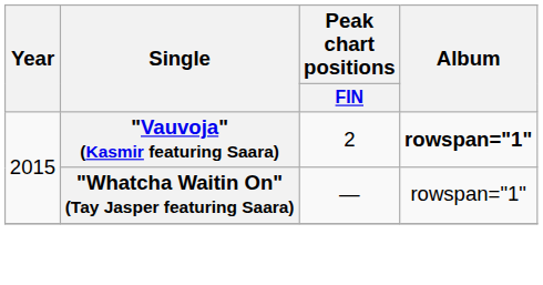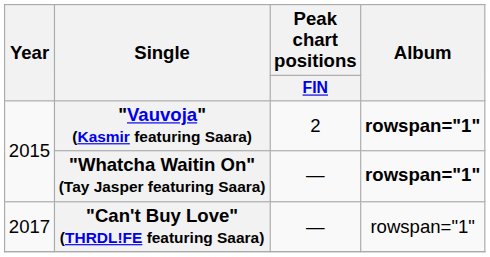"Whatcha Waitin On" (Tay Jasper featuring Saara) | Album: normal -> bold
+ row: 2017 | "Can't Buy Love" (THRDL!FE featuring Saara) | — | rowspan="1"
